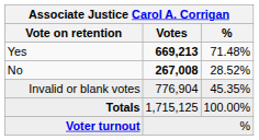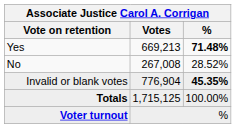Yes | Votes: bold -> normal
Yes | %: normal -> bold
No | Votes: bold -> normal
Invalid or blank votes | %: normal -> bold
